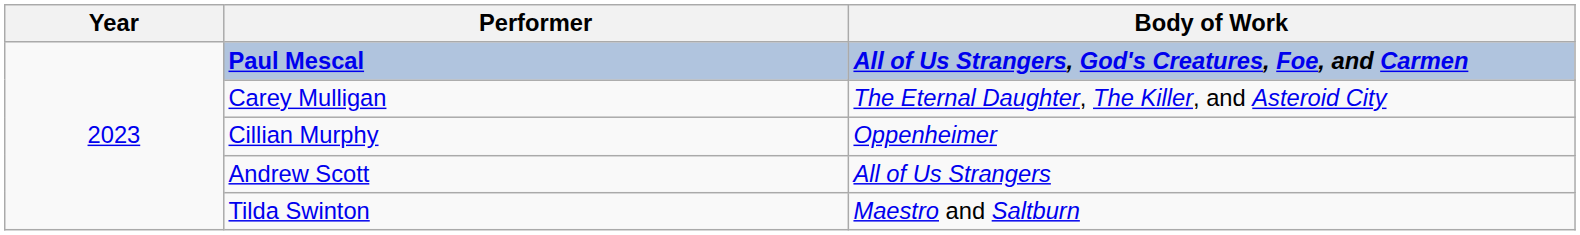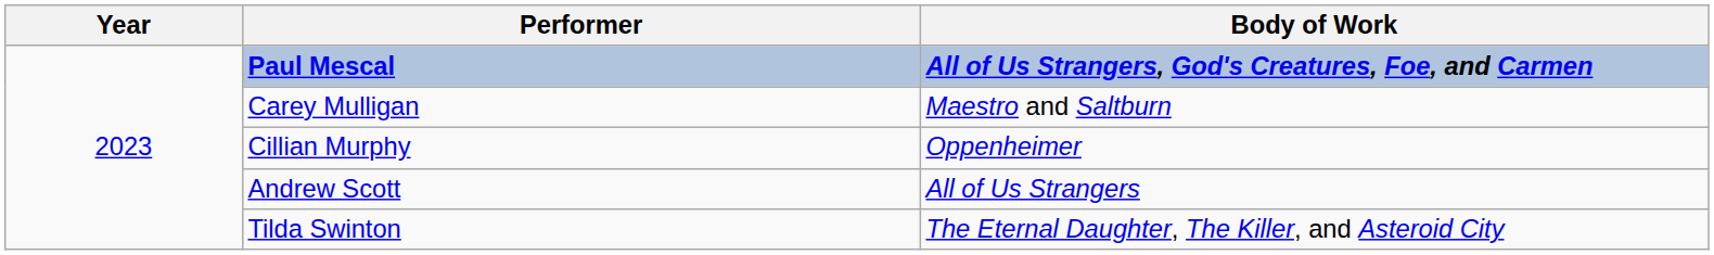Carey Mulligan | Body of Work: The Eternal Daughter, The Killer, and Asteroid City -> Maestro and Saltburn
Tilda Swinton | Body of Work: Maestro and Saltburn -> The Eternal Daughter, The Killer, and Asteroid City
